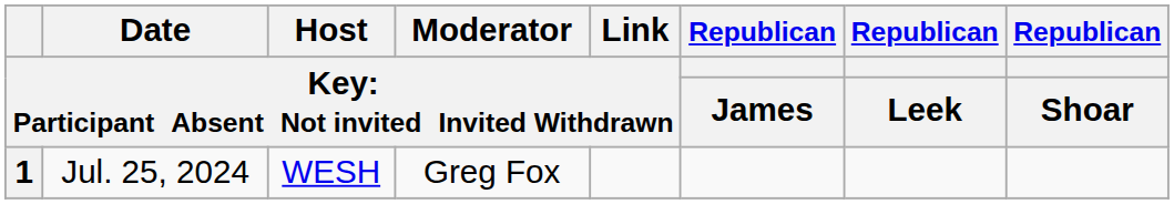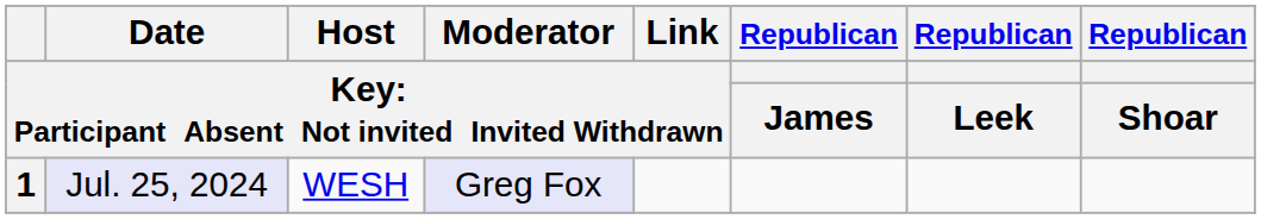1 | column 2: no background -> lavender background
1 | column 4: no background -> lavender background
